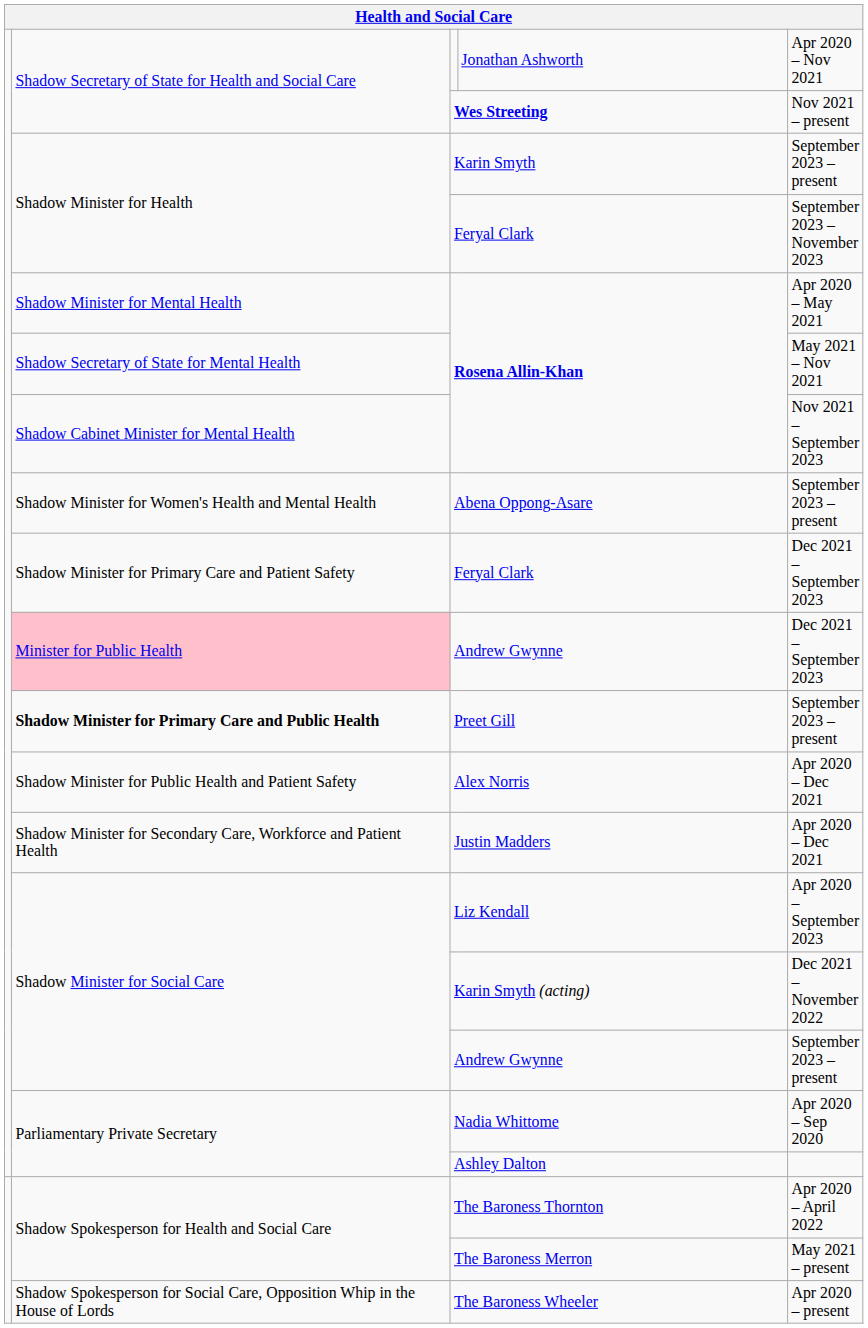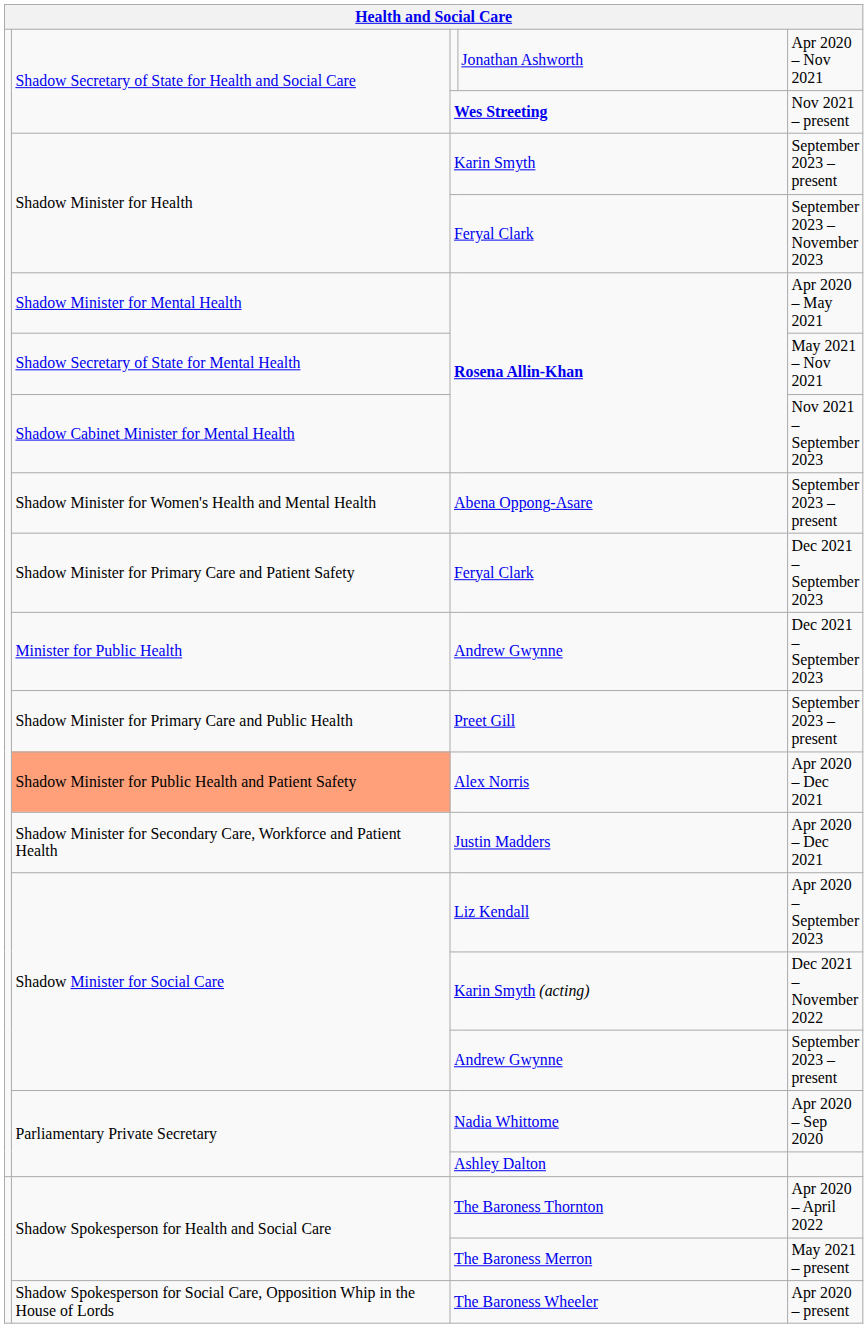Minister for Public Health / Andrew Gwynne | column 2: pink background -> no background
Preet Gill | column 2: bold -> normal
Alex Norris | column 2: no background -> lightsalmon background
